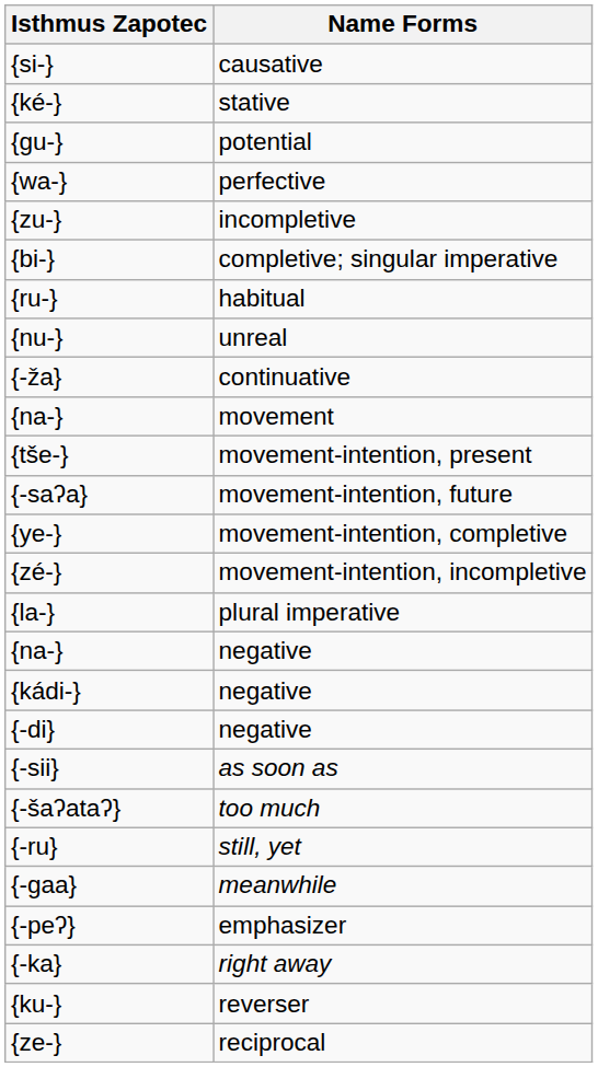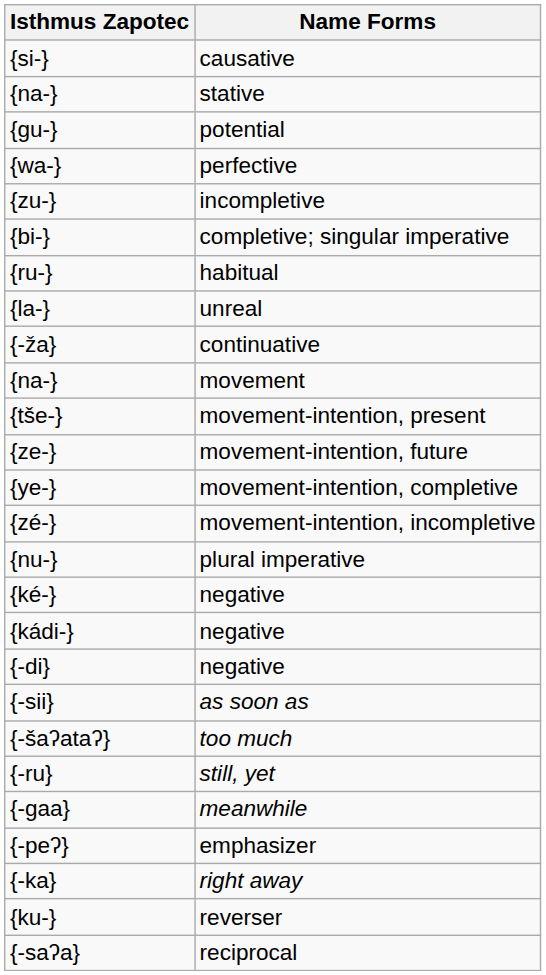row 3 | Isthmus Zapotec: {ké-} -> {na-}
row 9 | Isthmus Zapotec: {nu-} -> {la-}
row 13 | Isthmus Zapotec: {-saʔa} -> {ze-}
row 16 | Isthmus Zapotec: {la-} -> {nu-}
row 17 | Isthmus Zapotec: {na-} -> {ké-}
row 27 | Isthmus Zapotec: {ze-} -> {-saʔa}
